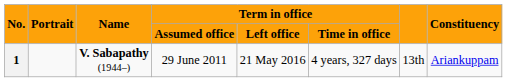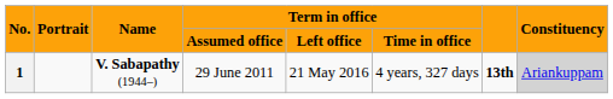1 | column 7: normal -> bold
1 | Constituency: no background -> lightgrey background
